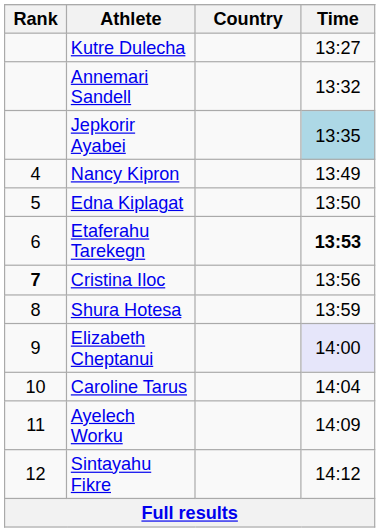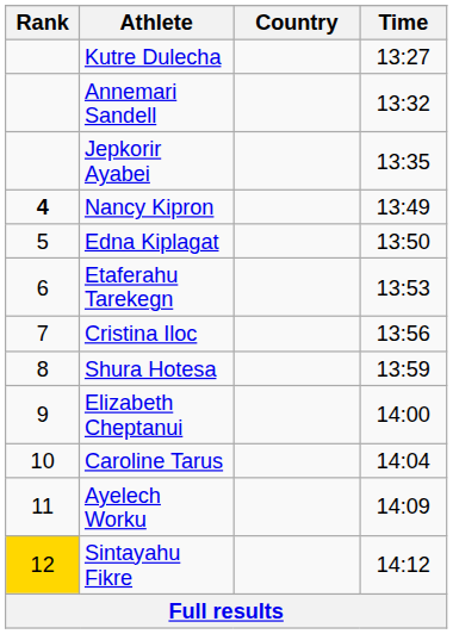Jepkorir Ayabei | Time: lightblue background -> no background
Nancy Kipron | Rank: normal -> bold
Etaferahu Tarekegn | Time: bold -> normal
Cristina Iloc | Rank: bold -> normal
Elizabeth Cheptanui | Time: lavender background -> no background
Sintayahu Fikre | Rank: no background -> gold background
